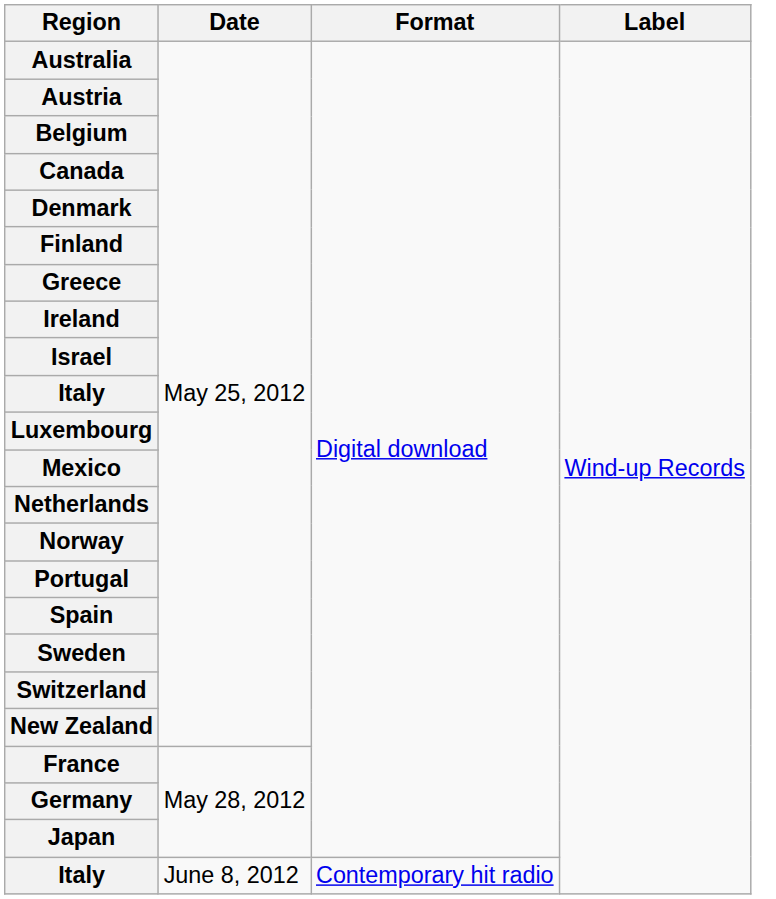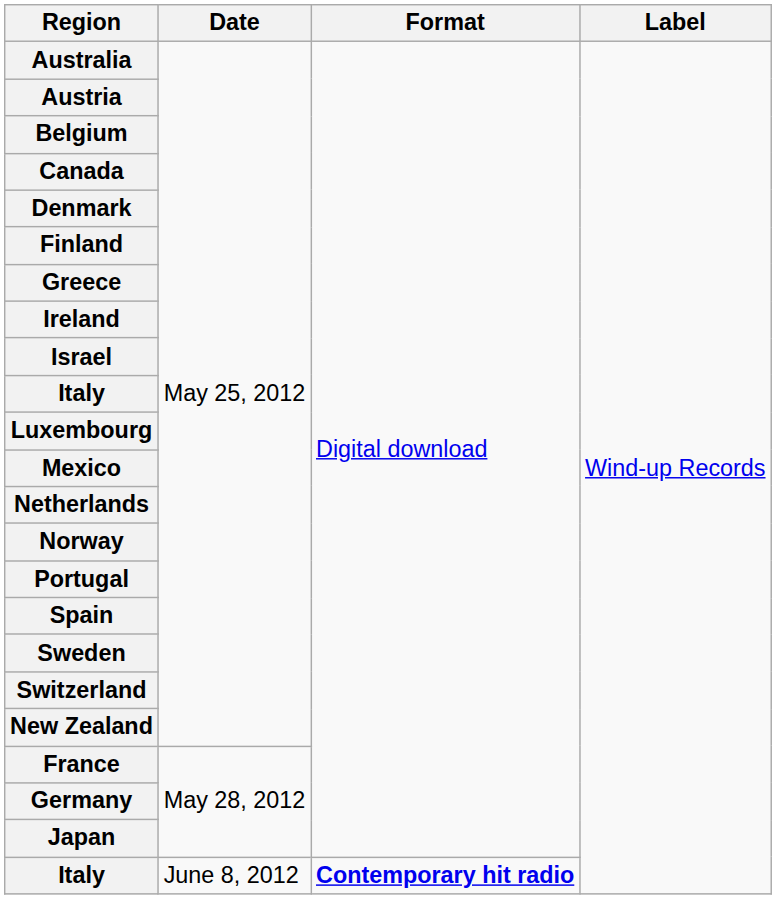Italy / June 8, 2012 | Format: normal -> bold
